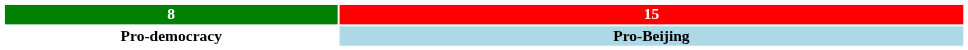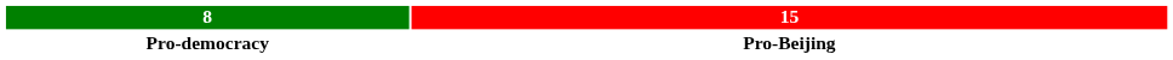Pro-democracy | 15: lightblue background -> no background
